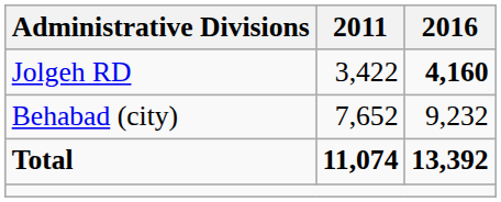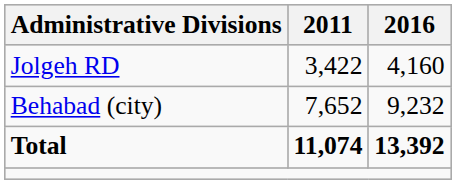Jolgeh RD | 2016: bold -> normal
